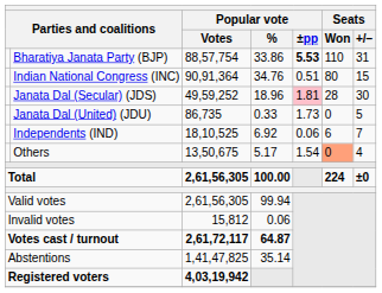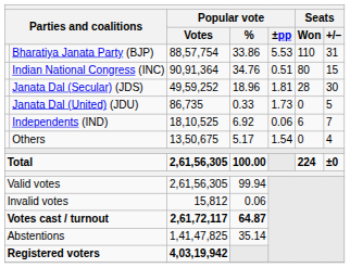Bharatiya Janata Party (BJP) | Popular vote / ±pp: bold -> normal
Janata Dal (Secular) (JDS) | Popular vote / ±pp: pink background -> no background
Others | Seats / Won: lightsalmon background -> no background
